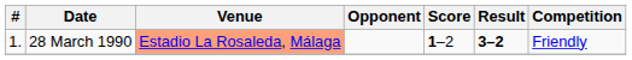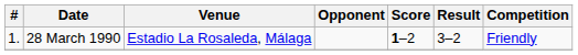28 March 1990 | Venue: lightsalmon background -> no background
28 March 1990 | Result: bold -> normal
